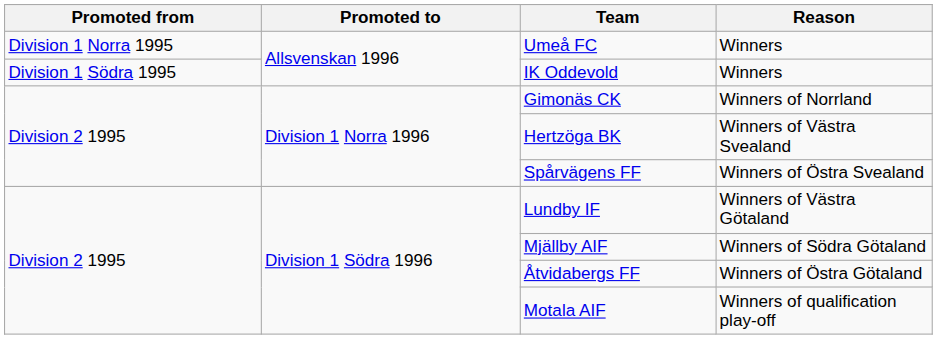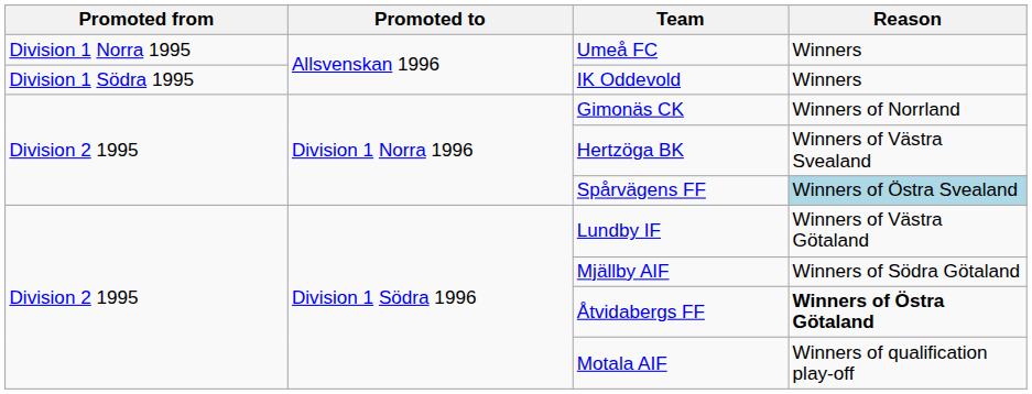Spårvägens FF | Reason: no background -> lightblue background
Åtvidabergs FF | Reason: normal -> bold
